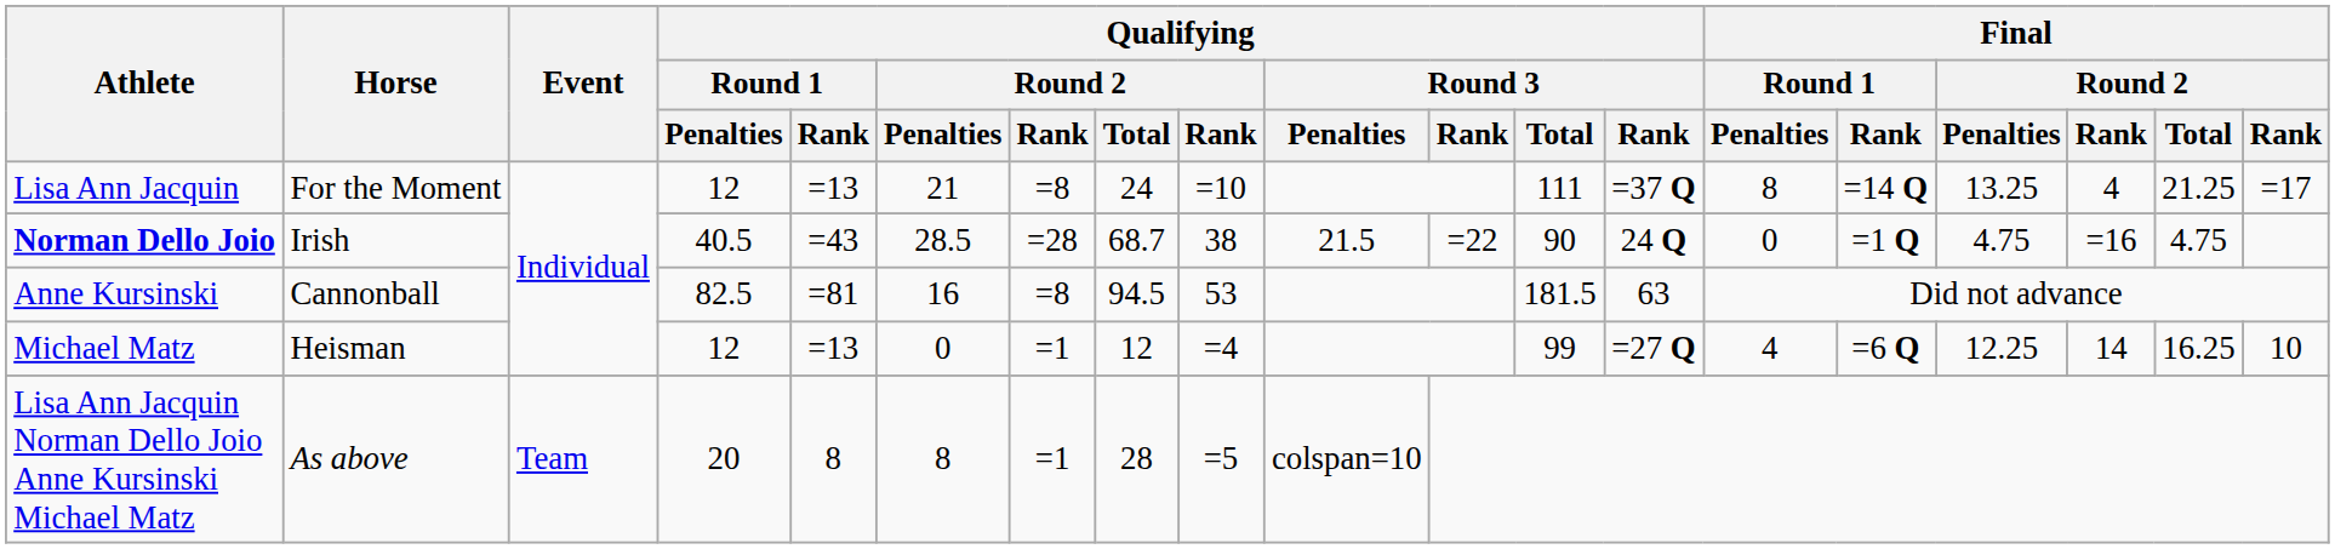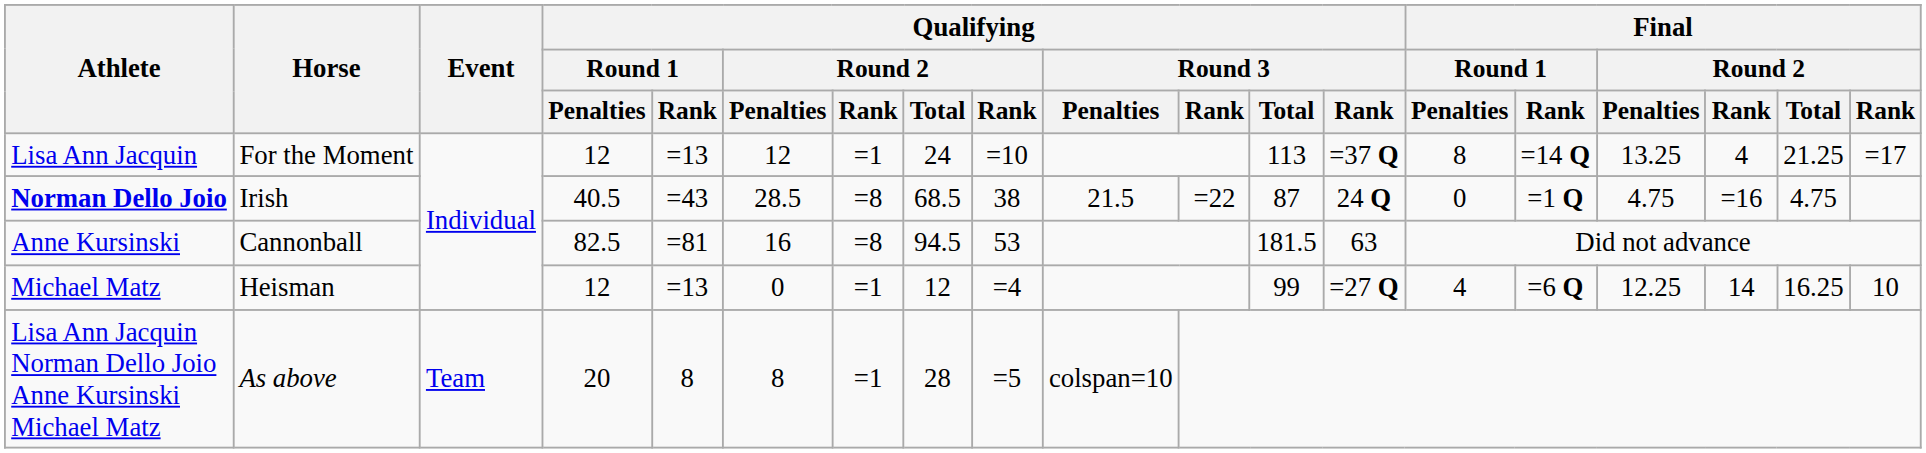Lisa Ann Jacquin | Qualifying / Round 2 / Penalties: 21 -> 12
Lisa Ann Jacquin | column 7: =8 -> =1
Lisa Ann Jacquin | Qualifying / Round 3 / Total: 111 -> 113
Norman Dello Joio | column 7: =28 -> =8
Norman Dello Joio | Qualifying / Round 2 / Total: 68.7 -> 68.5
Norman Dello Joio | Qualifying / Round 3 / Total: 90 -> 87
